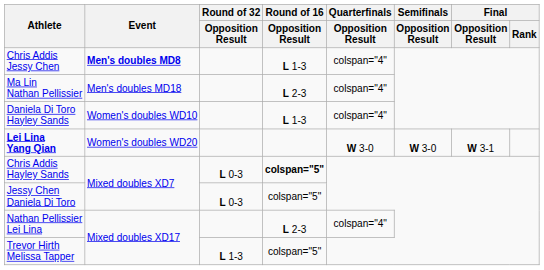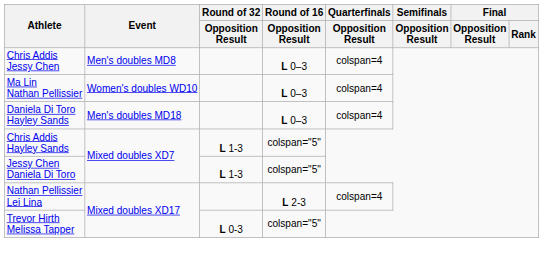Chris Addis Jessy Chen | Event: bold -> normal
Chris Addis Jessy Chen | Round of 16 / Opposition Result: L 1-3 -> L 0–3
Chris Addis Jessy Chen | Quarterfinals / Opposition Result: colspan="4" -> colspan=4
Ma Lin Nathan Pellissier | Event: Men's doubles MD18 -> Women's doubles WD10
Ma Lin Nathan Pellissier | Round of 16 / Opposition Result: L 2-3 -> L 0–3
Ma Lin Nathan Pellissier | Quarterfinals / Opposition Result: colspan="4" -> colspan=4
Daniela Di Toro Hayley Sands | Event: Women's doubles WD10 -> Men's doubles MD18
Daniela Di Toro Hayley Sands | Round of 16 / Opposition Result: L 1-3 -> L 0–3
Daniela Di Toro Hayley Sands | Quarterfinals / Opposition Result: colspan="4" -> colspan=4
- row: Lei Lina Yang Qian | Women's doubles WD20 | W 3-0 | W 3-0 | W 3-1
Chris Addis Hayley Sands | Round of 32 / Opposition Result: L 0-3 -> L 1-3
Chris Addis Hayley Sands | Round of 16 / Opposition Result: bold -> normal
Jessy Chen Daniela Di Toro | Round of 32 / Opposition Result: L 0-3 -> L 1-3
Nathan Pellissier Lei Lina | Quarterfinals / Opposition Result: colspan="4" -> colspan=4
Trevor Hirth Melissa Tapper | Round of 32 / Opposition Result: L 1-3 -> L 0-3
